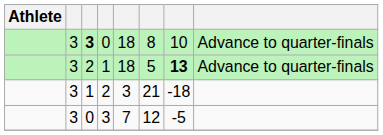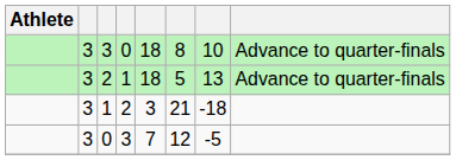row 2 | column 3: bold -> normal
row 3 | column 7: bold -> normal
